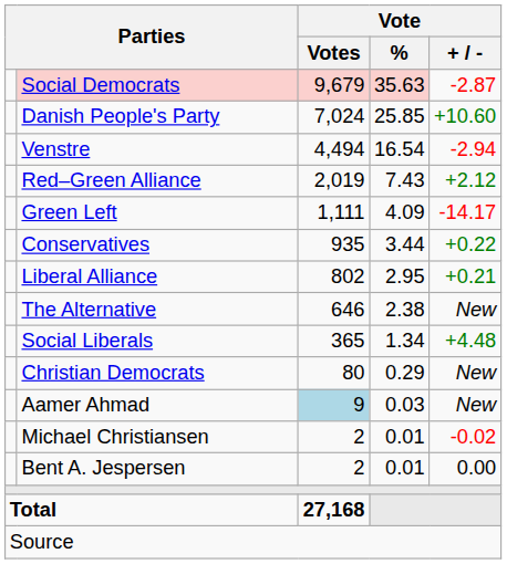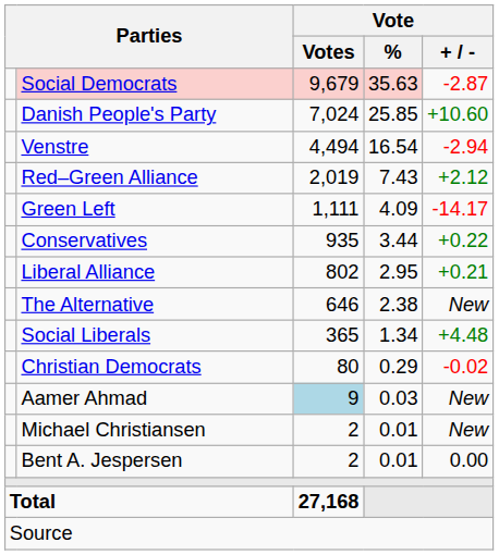Christian Democrats | Vote / + / -: New -> -0.02
Michael Christiansen | Vote / + / -: -0.02 -> New
